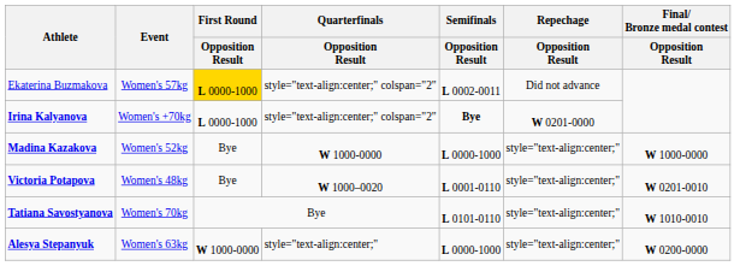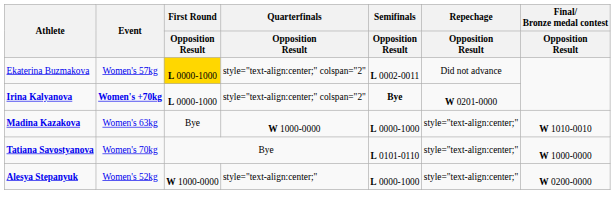Irina Kalyanova | Event: normal -> bold
Madina Kazakova | Event: Women's 52kg -> Women's 63kg
Madina Kazakova | Final/ Bronze medal contest / Opposition Result: W 1000-0000 -> W 1010-0010
- row: Victoria Potapova | Women's 48kg | Bye | W 1000–0020 | L 0001-0110 | style="text-align:center;" | W 0201-0010
Tatiana Savostyanova | Final/ Bronze medal contest / Opposition Result: W 1010-0010 -> W 1000-0000
Alesya Stepanyuk | Event: Women's 63kg -> Women's 52kg
